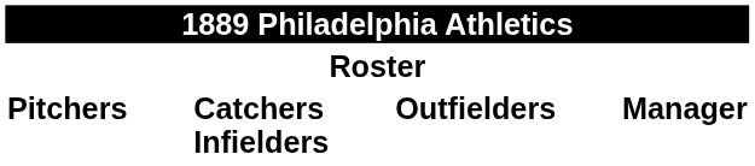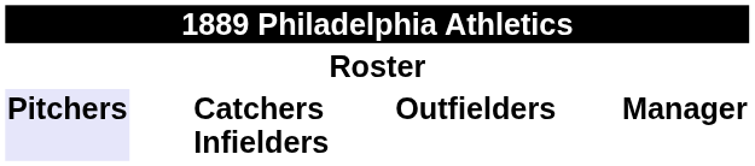Pitchers | column 1: no background -> lavender background
